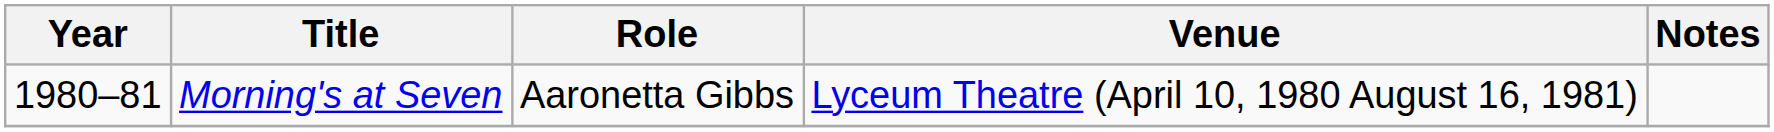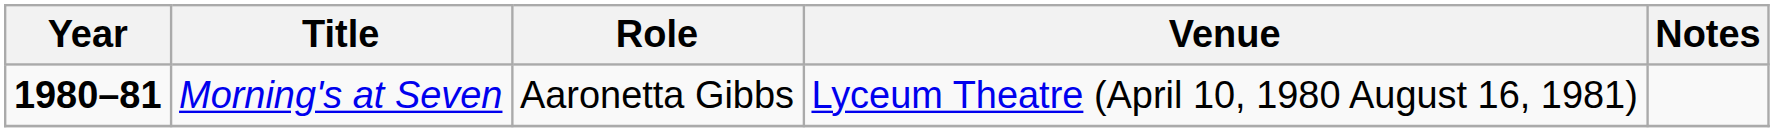Morning's at Seven | Year: normal -> bold
